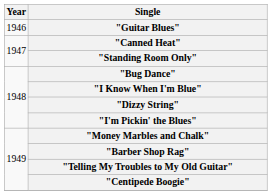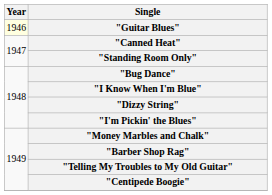"Guitar Blues" | Year: no background -> lightyellow background
